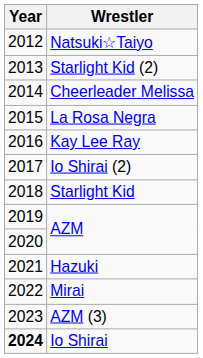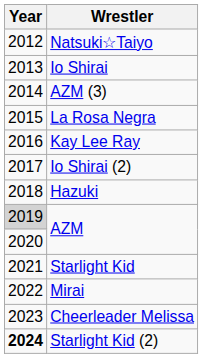row 3 | Wrestler: Starlight Kid (2) -> Io Shirai
row 4 | Wrestler: Cheerleader Melissa -> AZM (3)
row 8 | Wrestler: Starlight Kid -> Hazuki
row 9 | Year: no background -> lightgrey background
row 11 | Wrestler: Hazuki -> Starlight Kid
row 13 | Wrestler: AZM (3) -> Cheerleader Melissa
row 14 | Wrestler: Io Shirai -> Starlight Kid (2)
